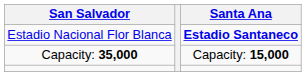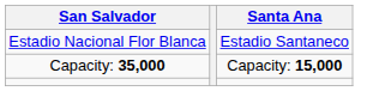Estadio Nacional Flor Blanca | Santa Ana: bold -> normal
